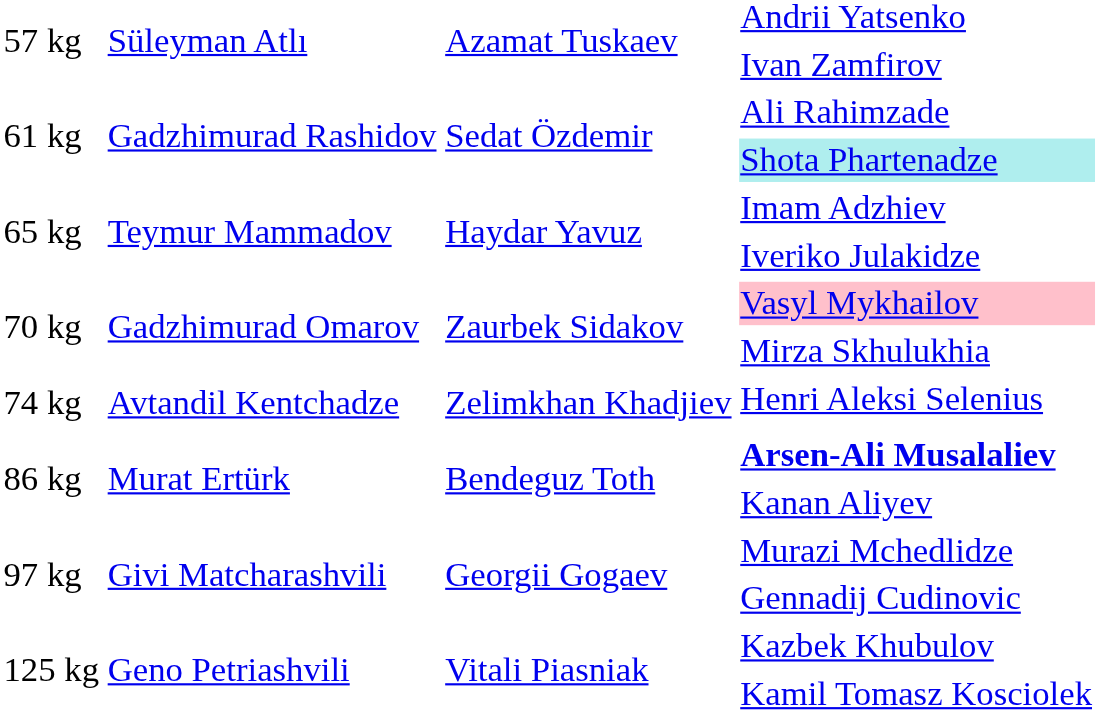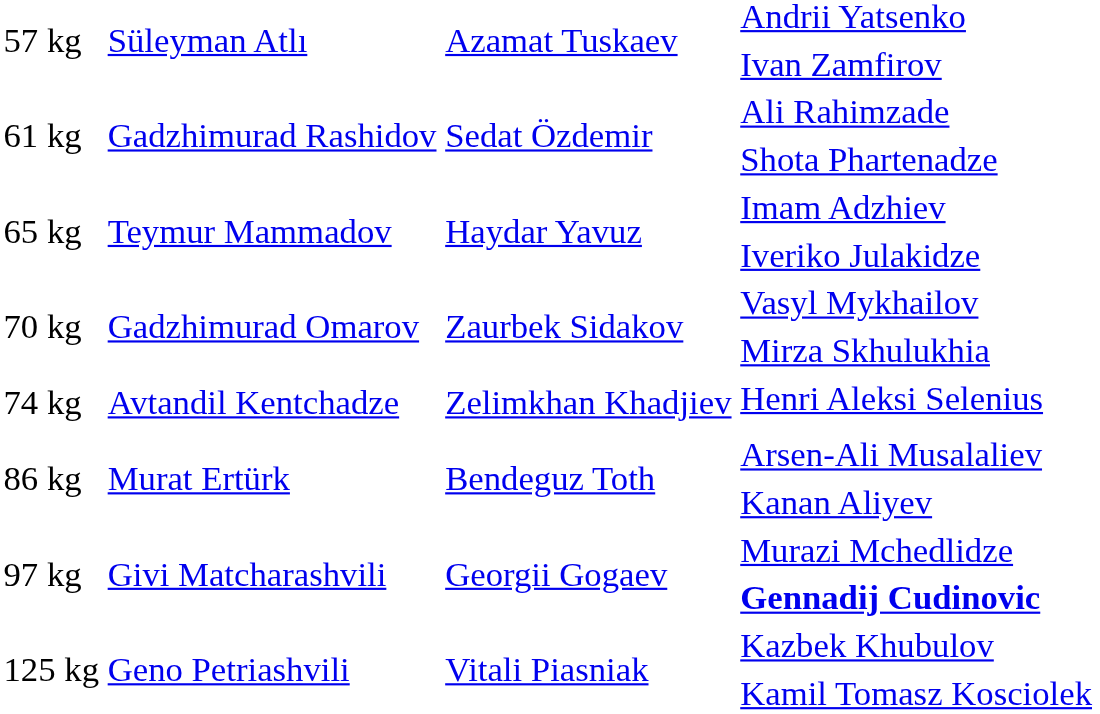Shota Phartenadze | column 4: paleturquoise background -> no background
Vasyl Mykhailov | column 4: pink background -> no background
Arsen-Ali Musalaliev | column 4: bold -> normal
Gennadij Cudinovic | column 4: normal -> bold
